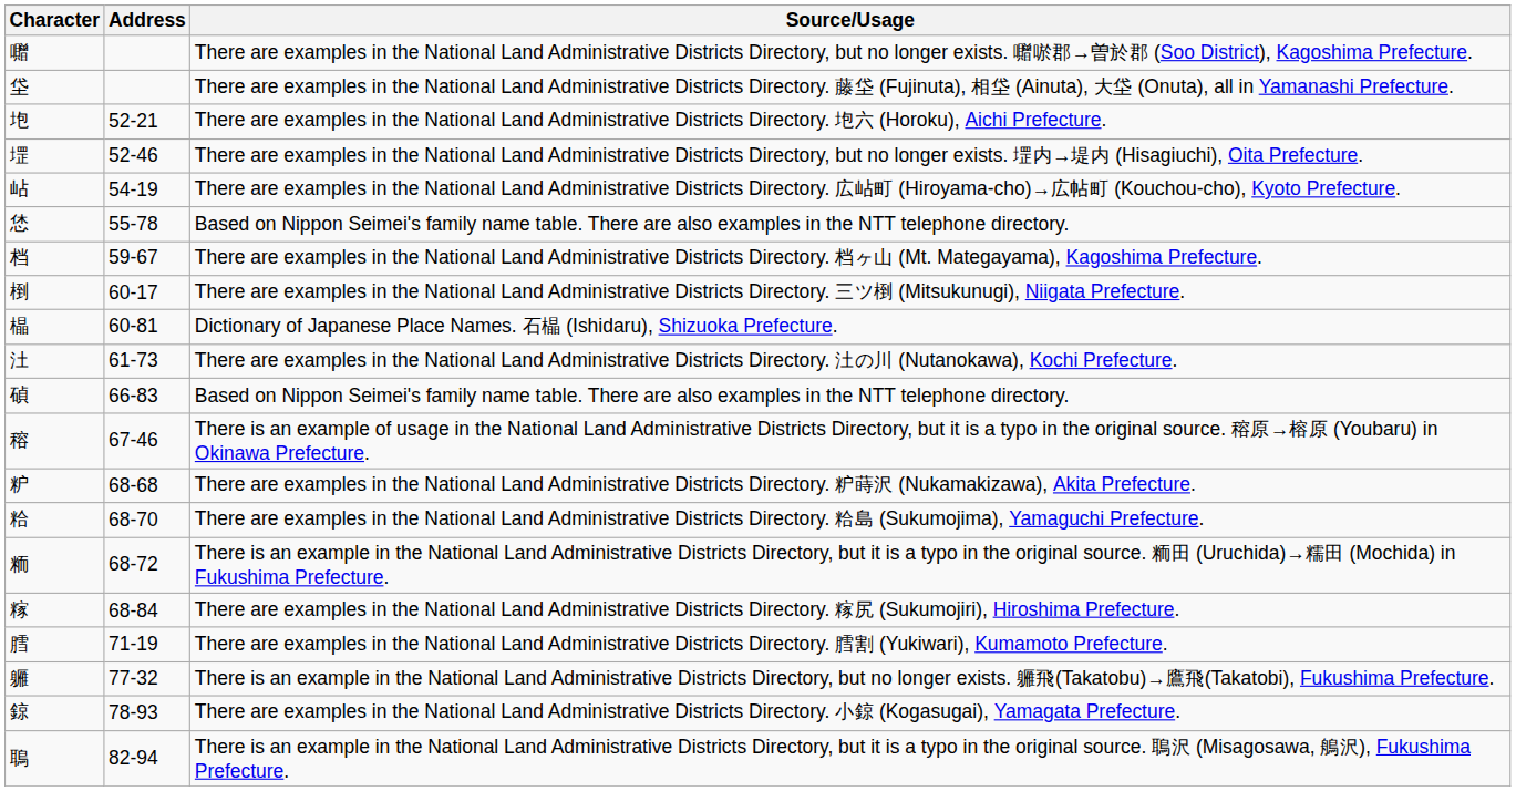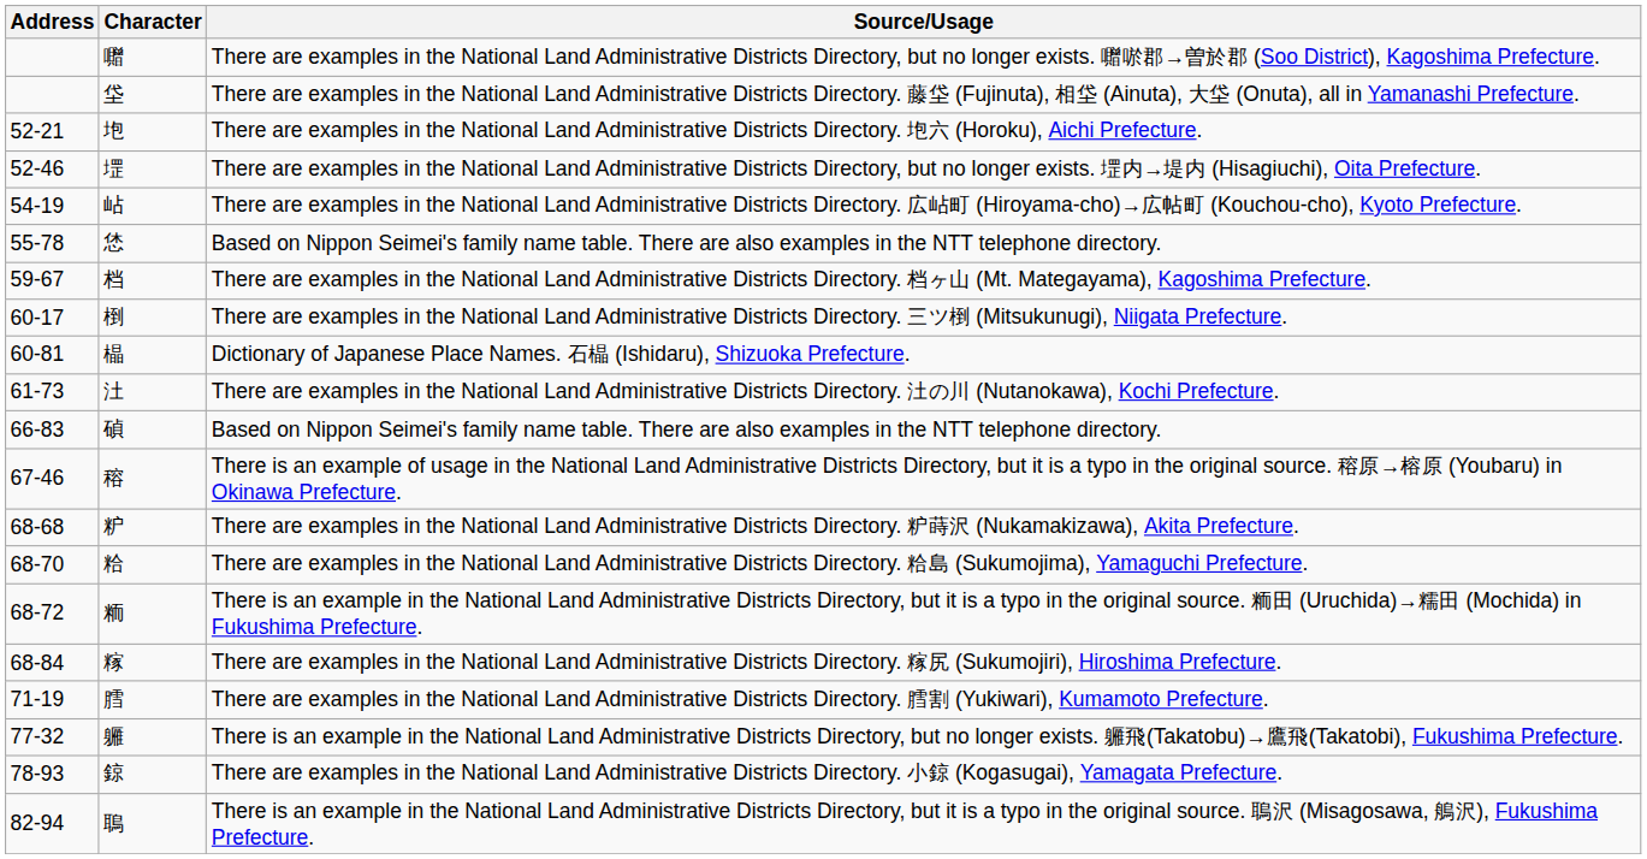columns swapped: Character <-> Address
